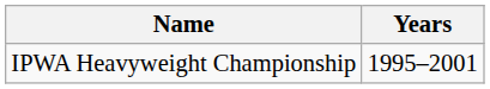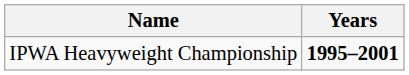IPWA Heavyweight Championship | Years: normal -> bold
